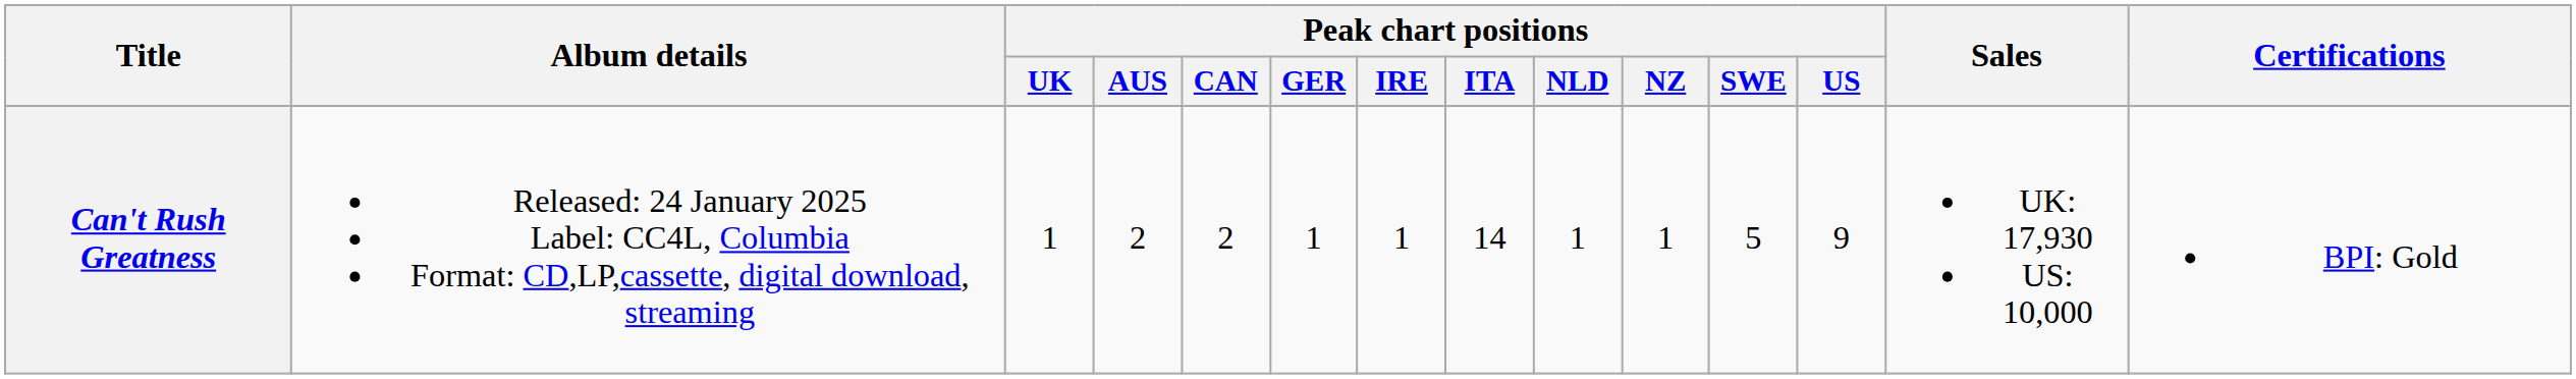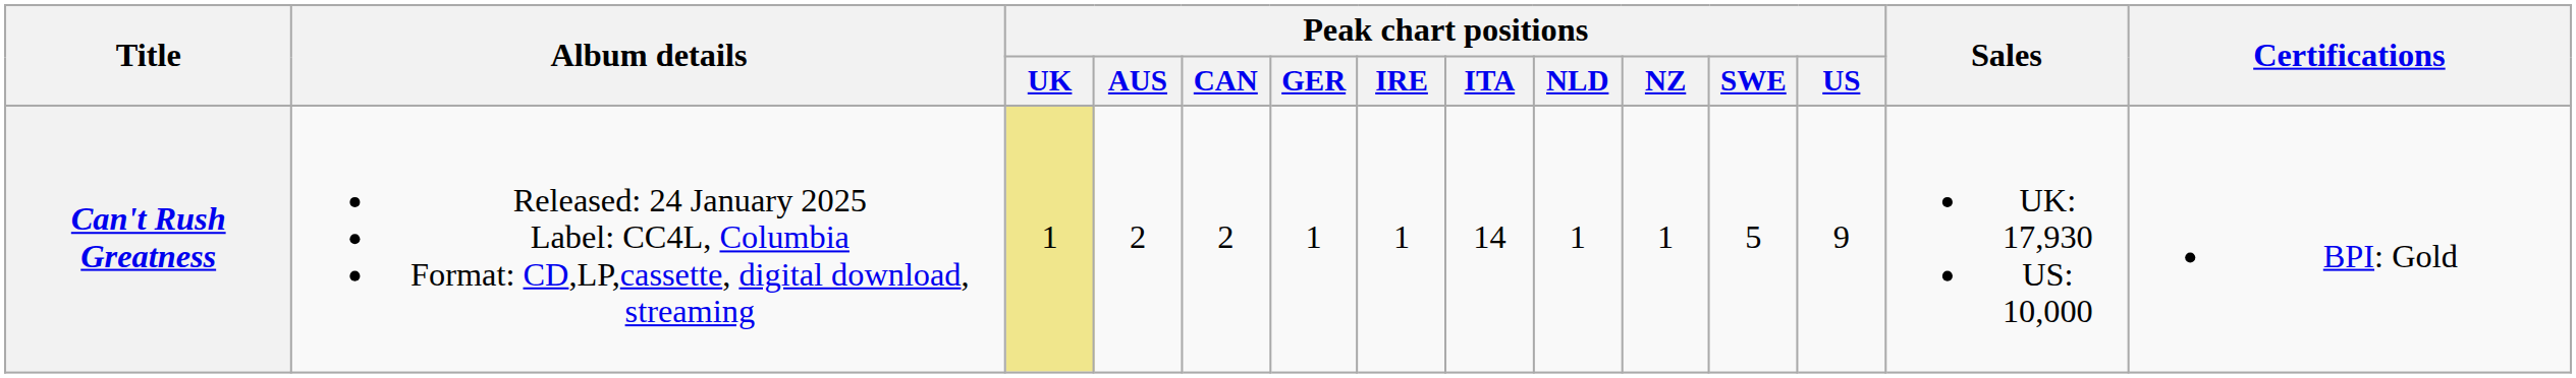Can't Rush Greatness | Peak chart positions / UK: no background -> khaki background
